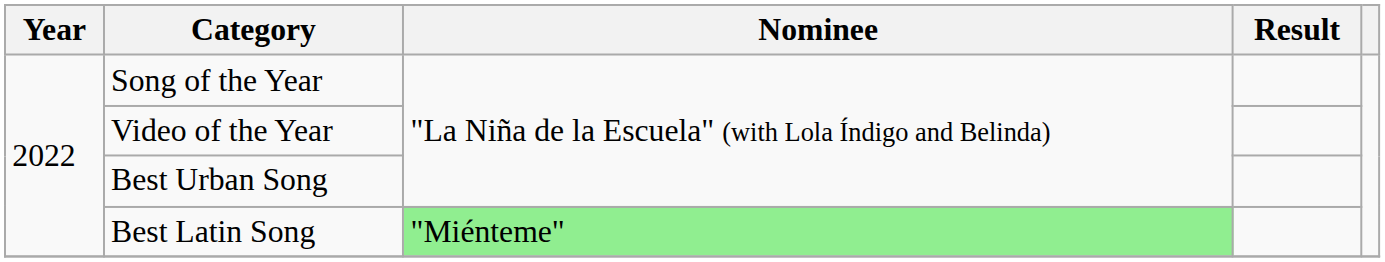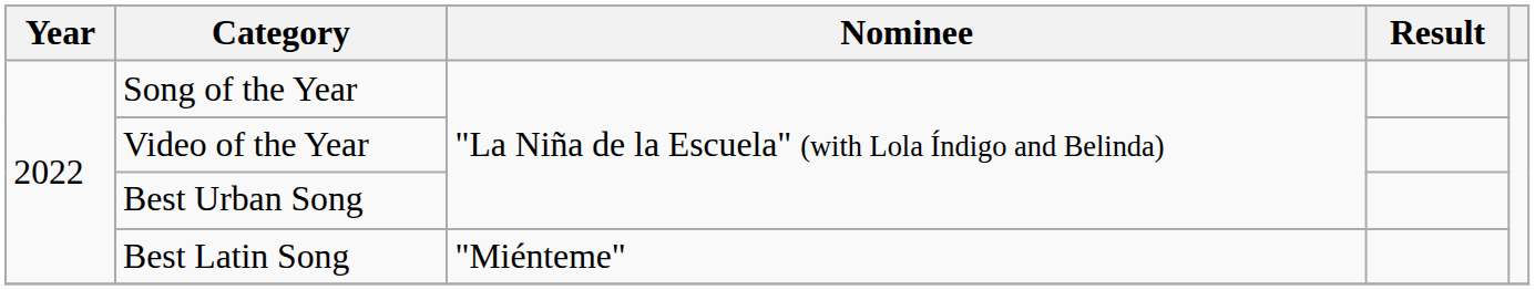Best Latin Song | Nominee: lightgreen background -> no background
